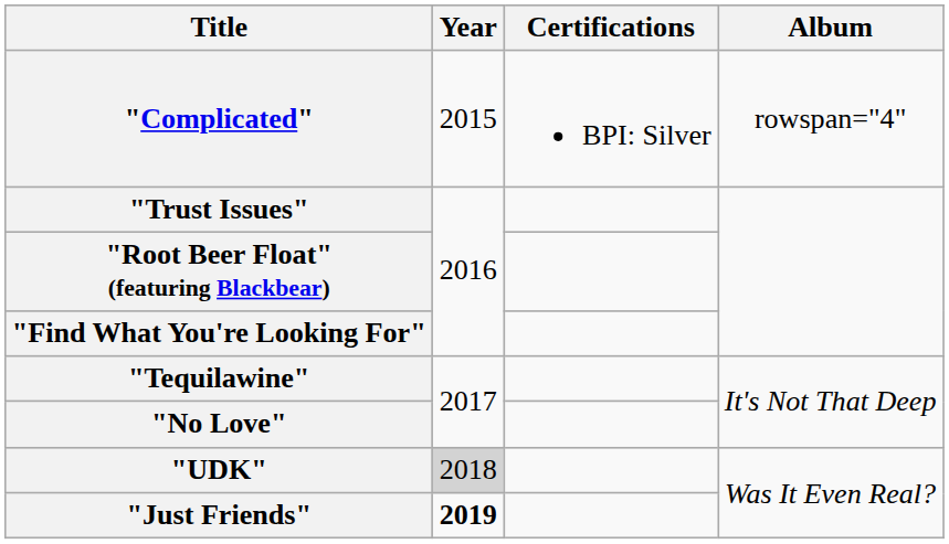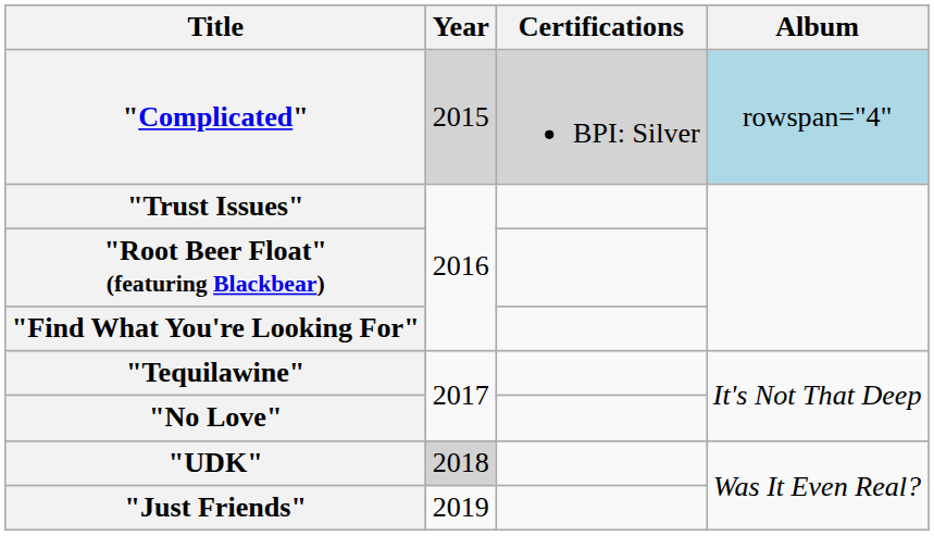"Complicated" | Year: no background -> lightgrey background
"Complicated" | Certifications: no background -> lightgrey background
"Complicated" | Album: no background -> lightblue background
"Just Friends" | Year: bold -> normal
